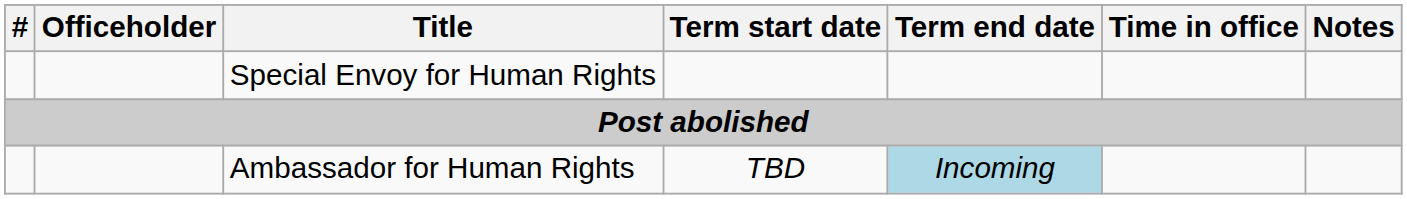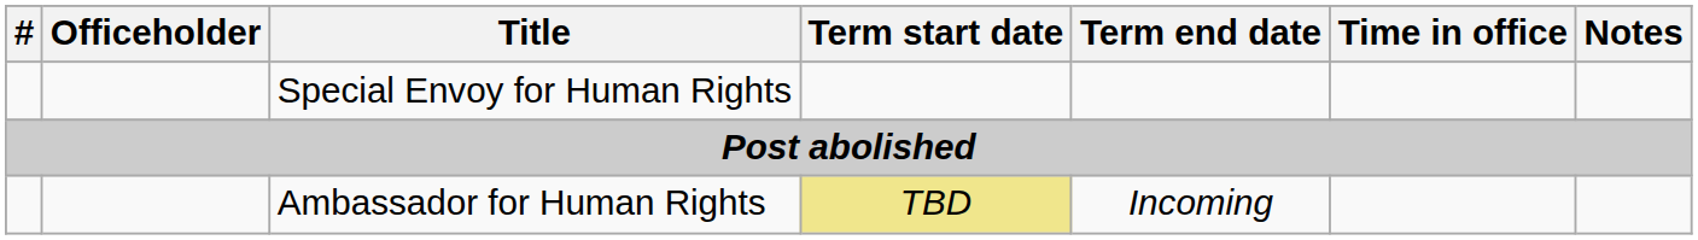Ambassador for Human Rights | Term start date: no background -> khaki background
Ambassador for Human Rights | Term end date: lightblue background -> no background
